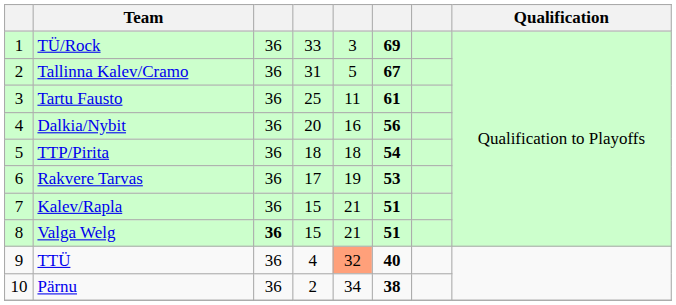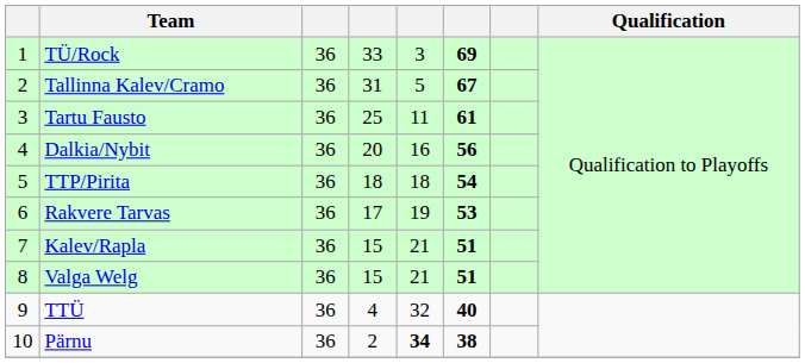Valga Welg | column 3: bold -> normal
TTÜ | column 5: lightsalmon background -> no background
Pärnu | column 5: normal -> bold
